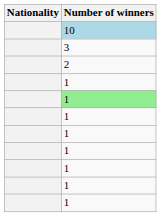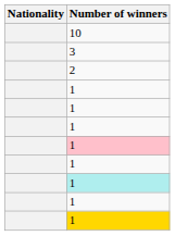row 2 | Number of winners: lightblue background -> no background
row 6 | Number of winners: lightgreen background -> no background
row 8 | Number of winners: no background -> pink background
row 10 | Number of winners: no background -> paleturquoise background
row 12 | Number of winners: no background -> gold background
